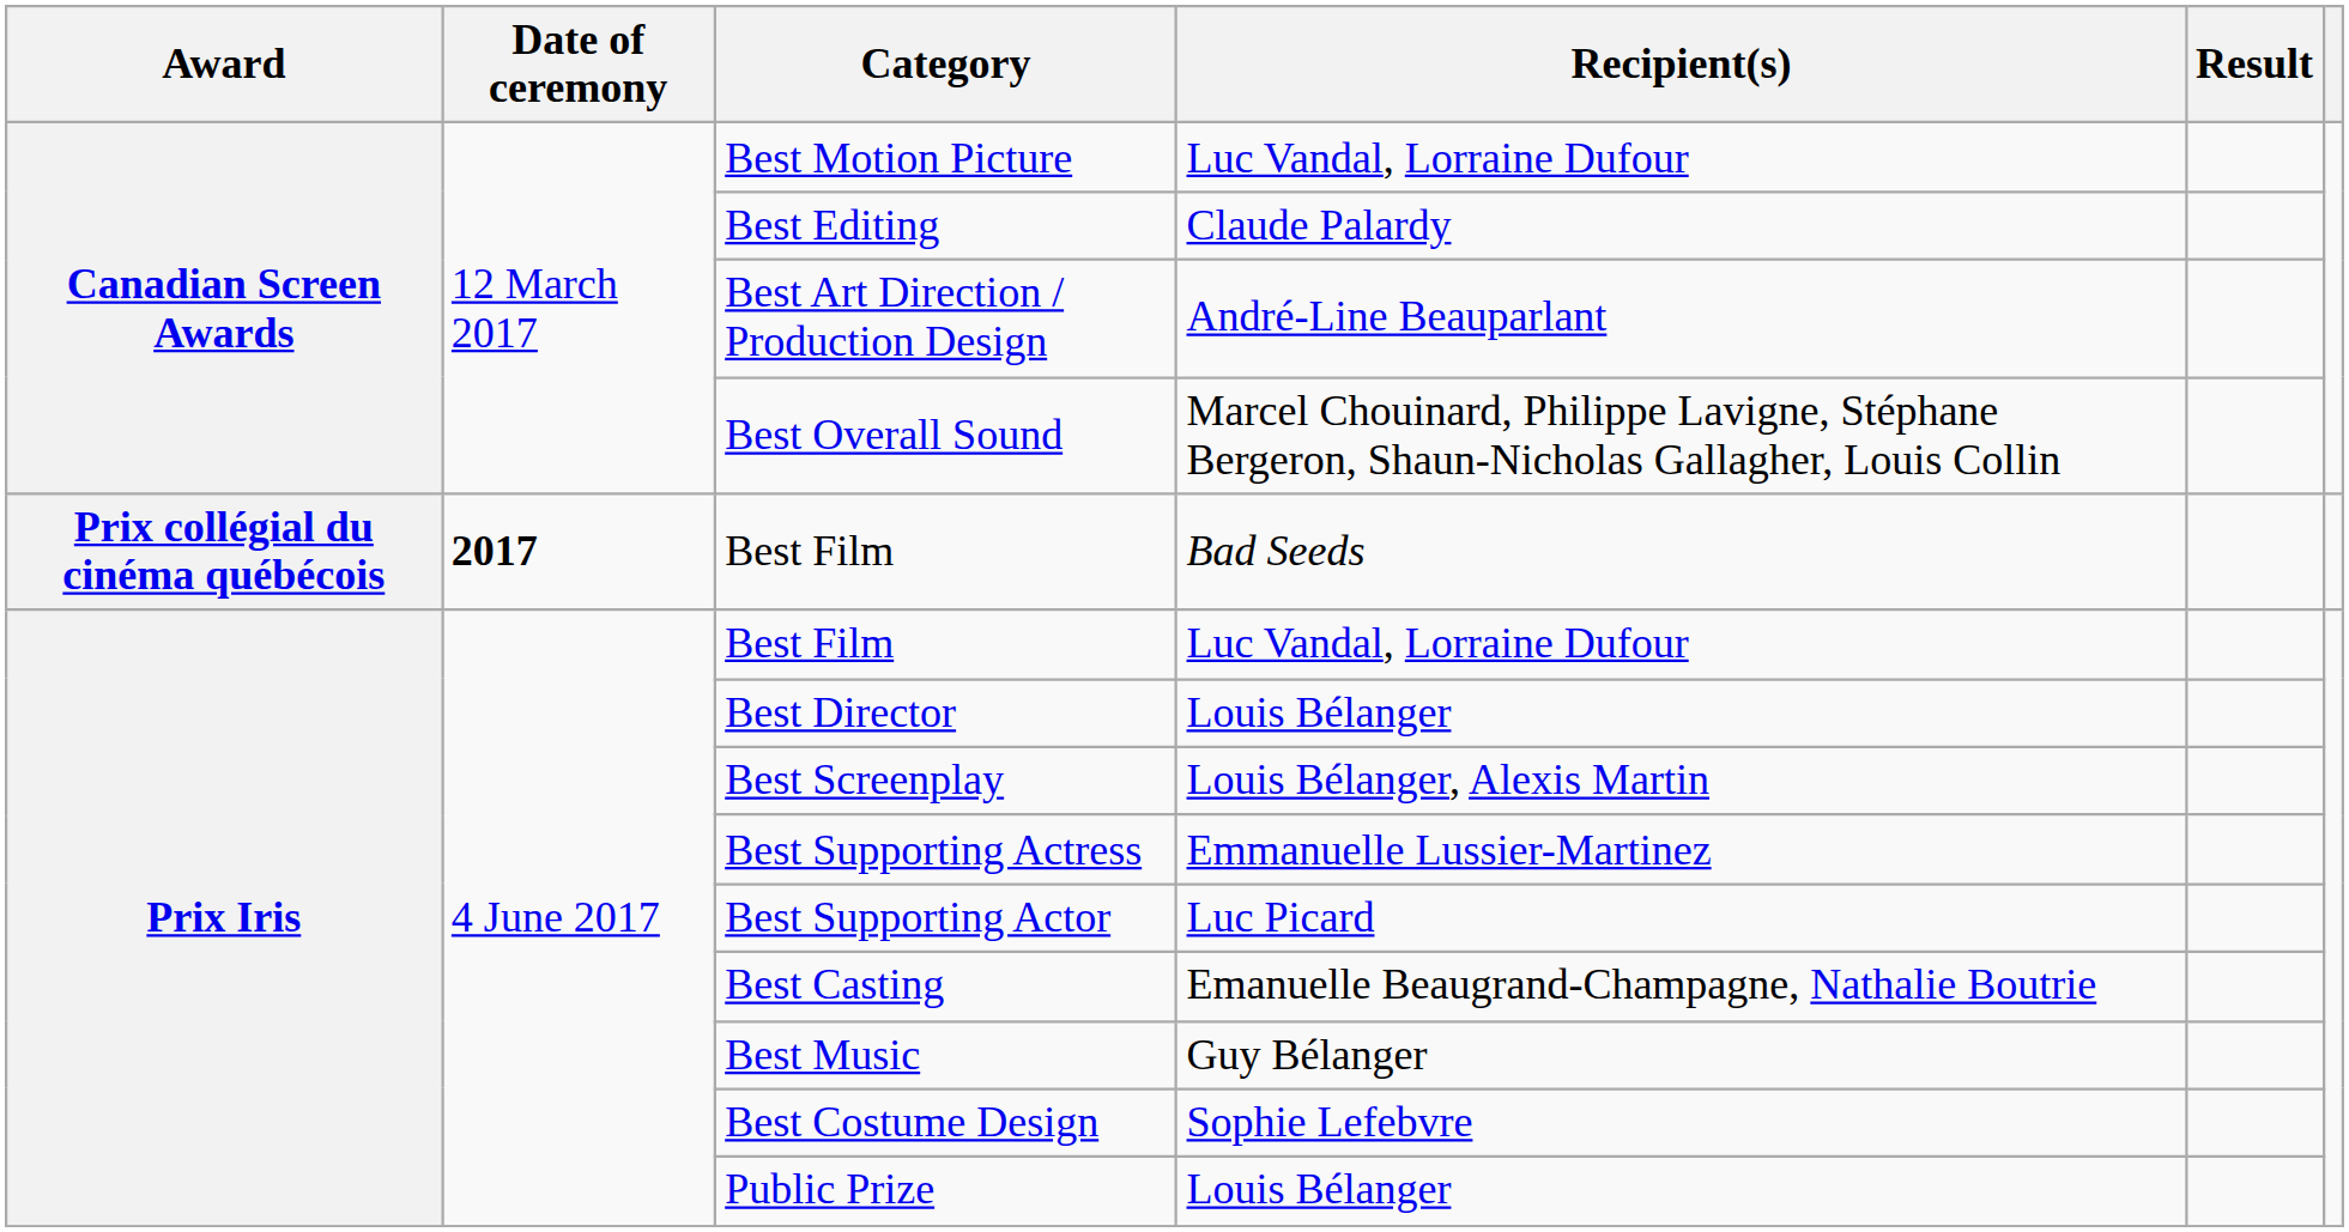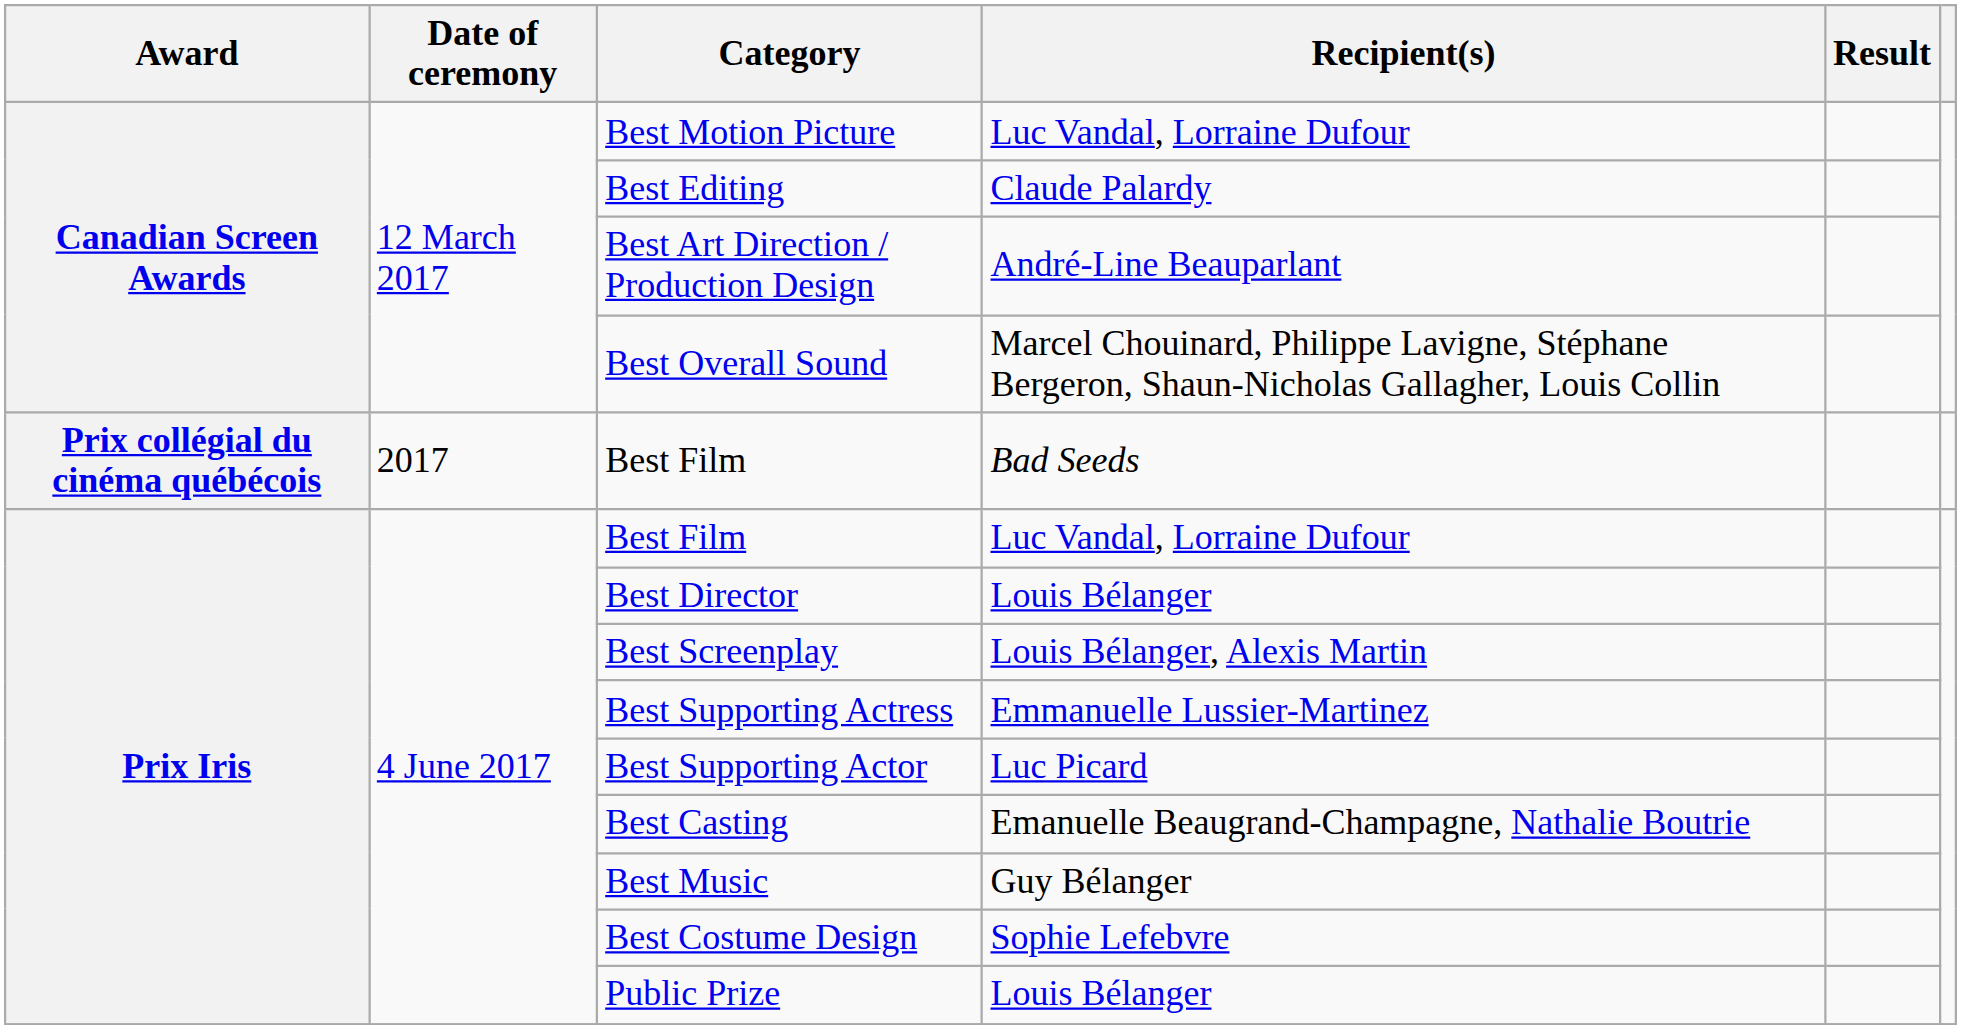Best Film / Bad Seeds | Date of ceremony: bold -> normal
